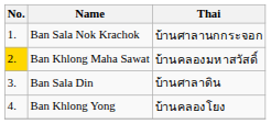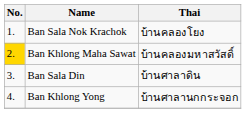Ban Sala Nok Krachok | Thai: บ้านศาลานกกระจอก -> บ้านคลองโยง
Ban Khlong Yong | Thai: บ้านคลองโยง -> บ้านศาลานกกระจอก
